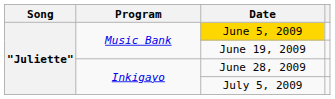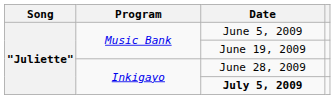June 5, 2009 | Date: gold background -> no background
July 5, 2009 | Date: normal -> bold
